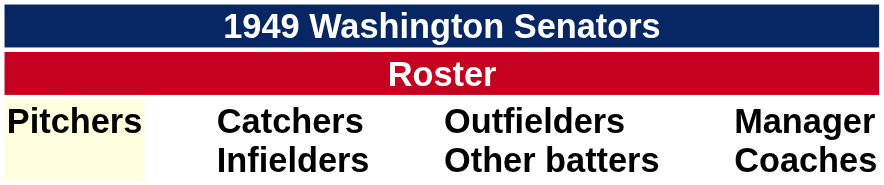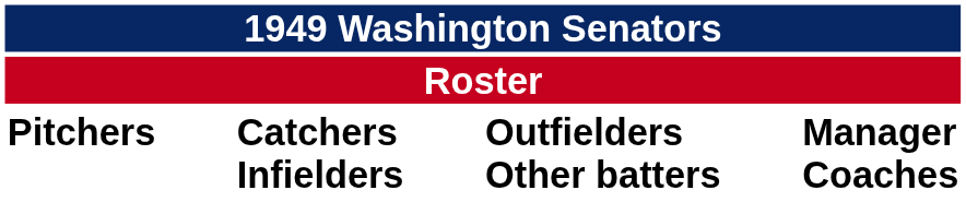Pitchers | column 1: lightyellow background -> no background
